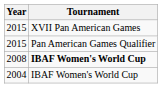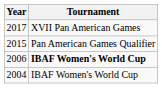row 2 | Year: 2015 -> 2017
row 4 | Year: 2008 -> 2006
